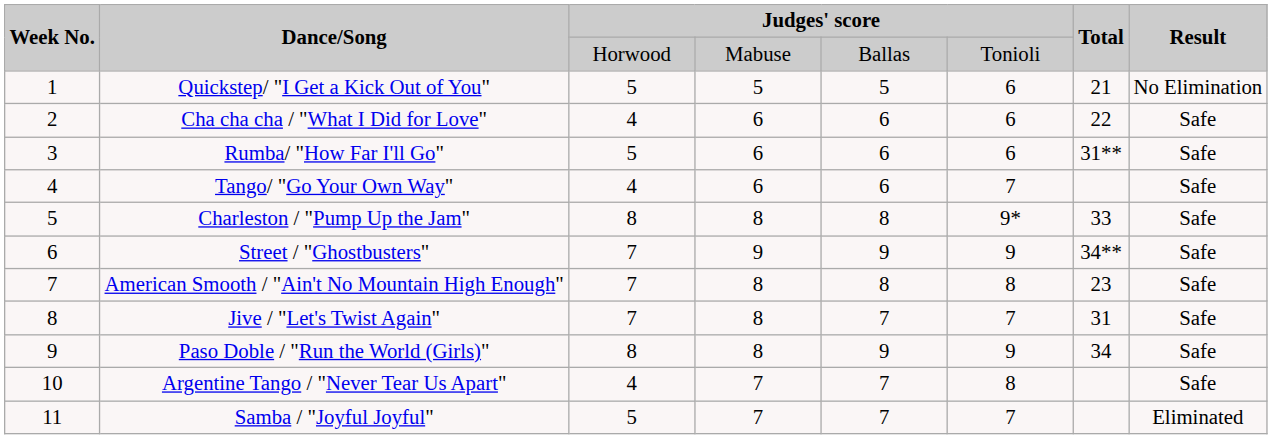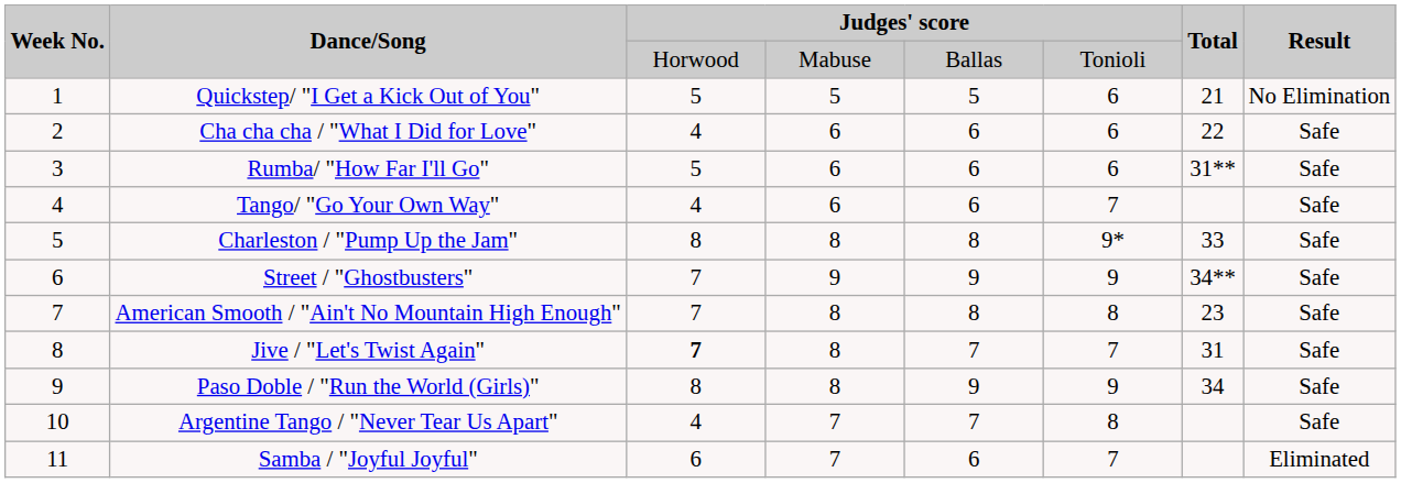Jive / "Let's Twist Again" | column 3: normal -> bold
Samba / "Joyful Joyful" | column 3: 5 -> 6
Samba / "Joyful Joyful" | column 5: 7 -> 6
